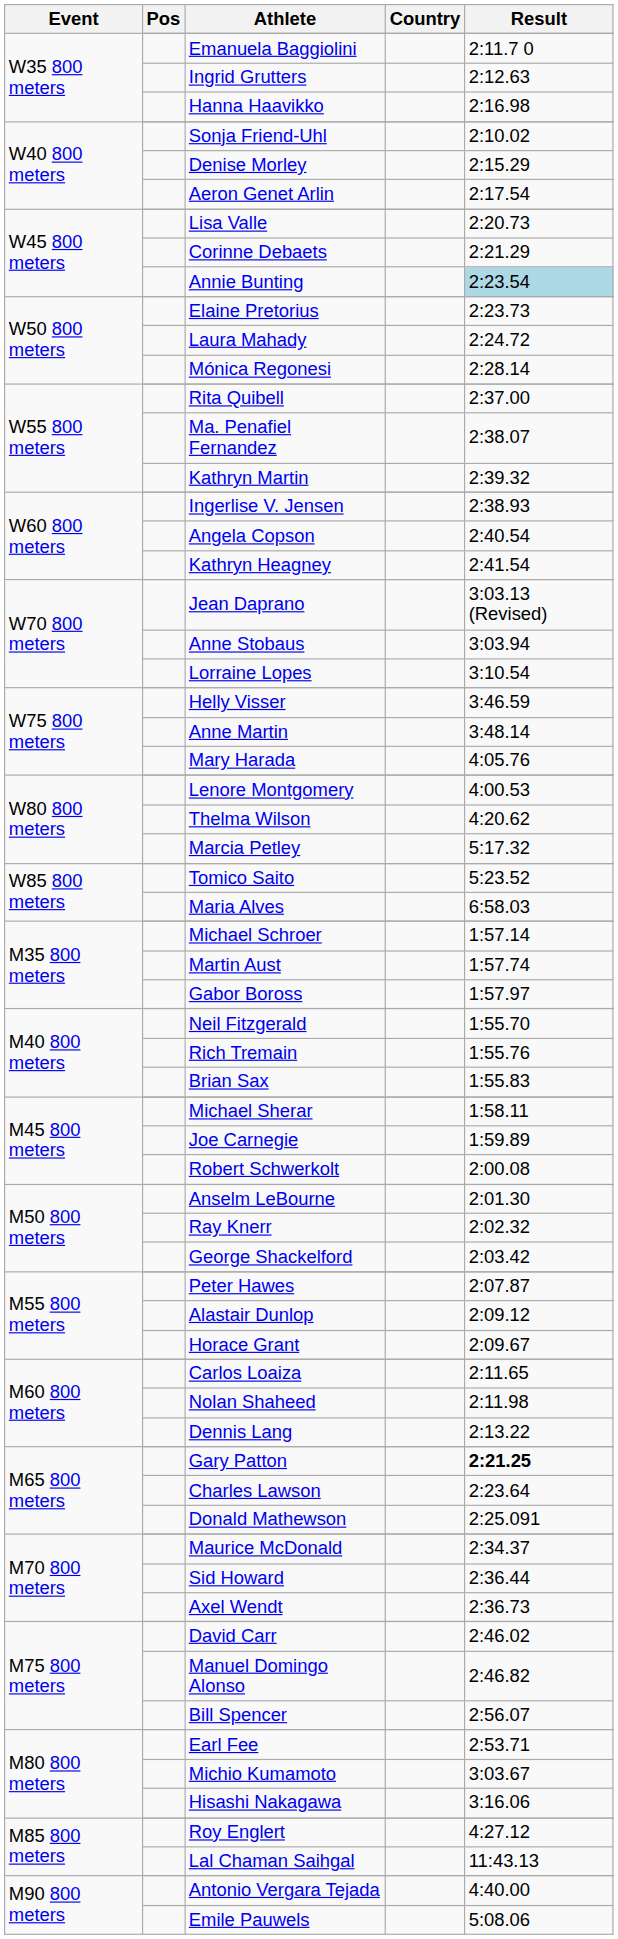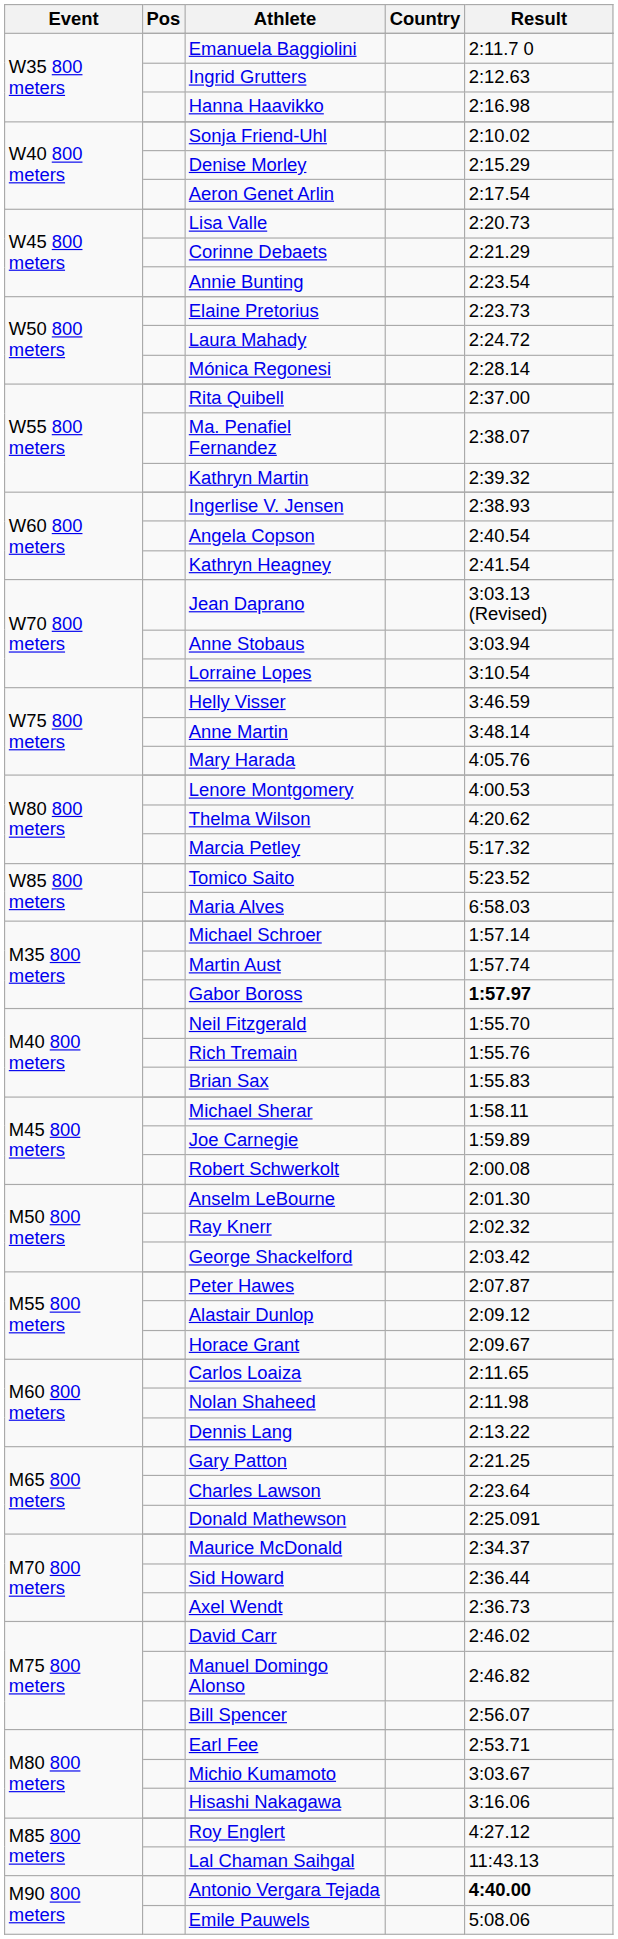Annie Bunting | Result: lightblue background -> no background
Gabor Boross | Result: normal -> bold
Gary Patton | Result: bold -> normal
Antonio Vergara Tejada | Result: normal -> bold
